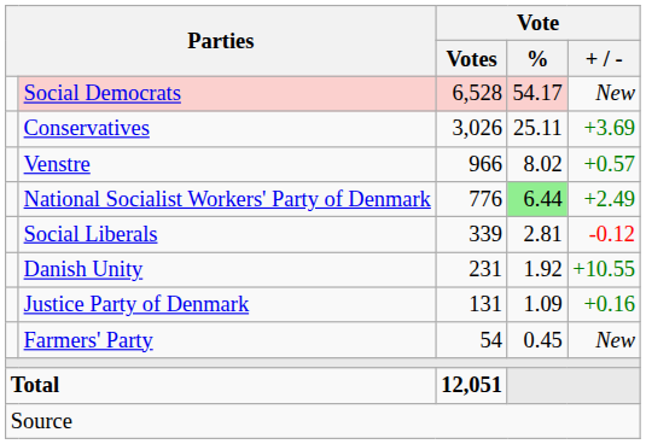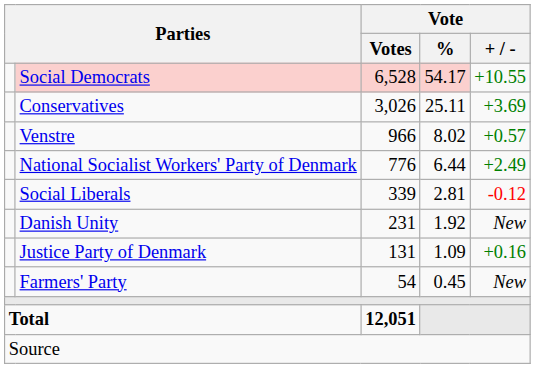Social Democrats | Vote / + / -: New -> +10.55
National Socialist Workers' Party of Denmark | Vote / %: lightgreen background -> no background
Danish Unity | Vote / + / -: +10.55 -> New
